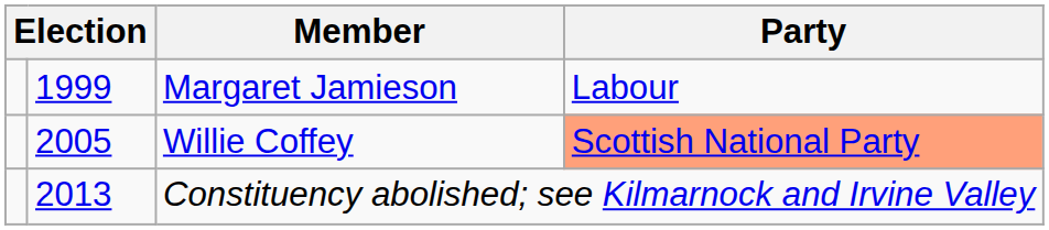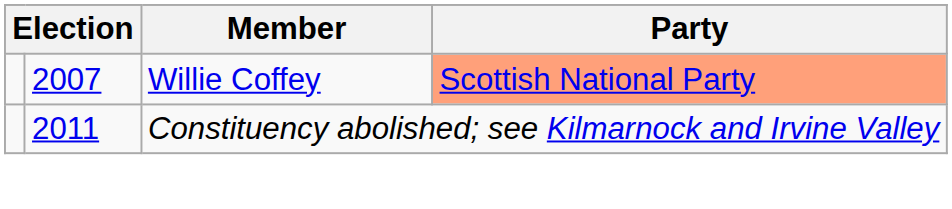- row: 1999 | Margaret Jamieson | Labour
Willie Coffey | column 2: 2005 -> 2007
Constituency abolished; see Kilmarnock and Irvine Valley | column 2: 2013 -> 2011
